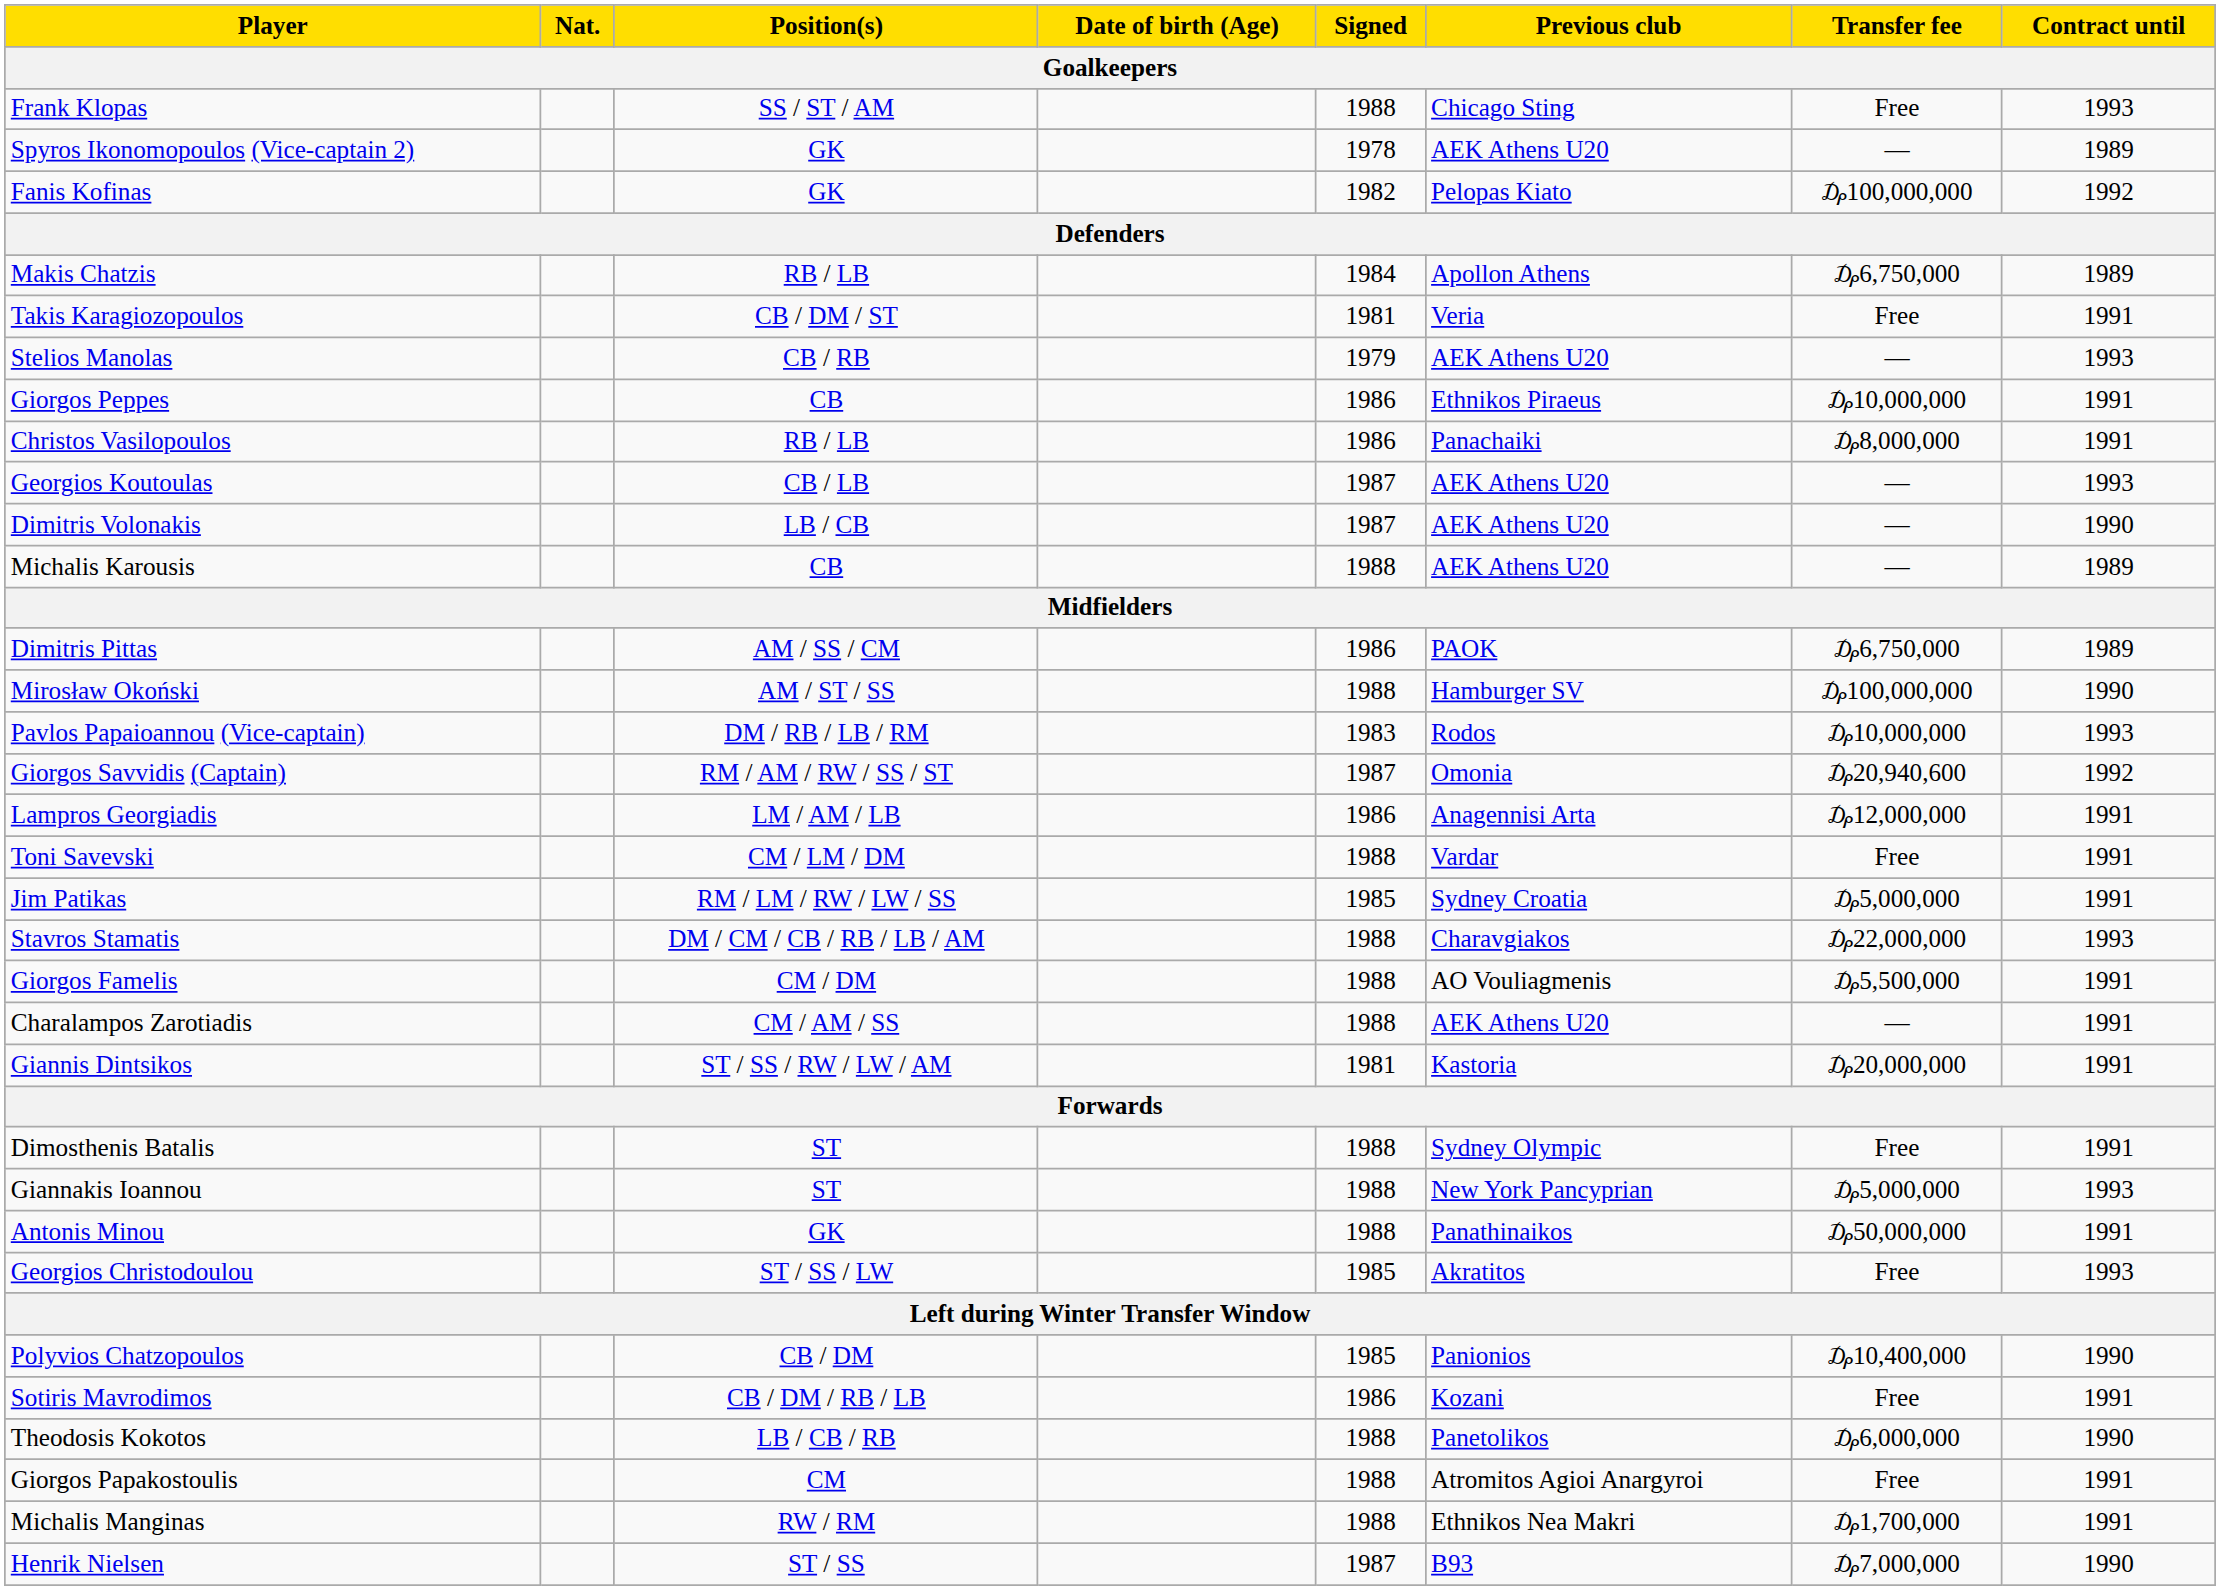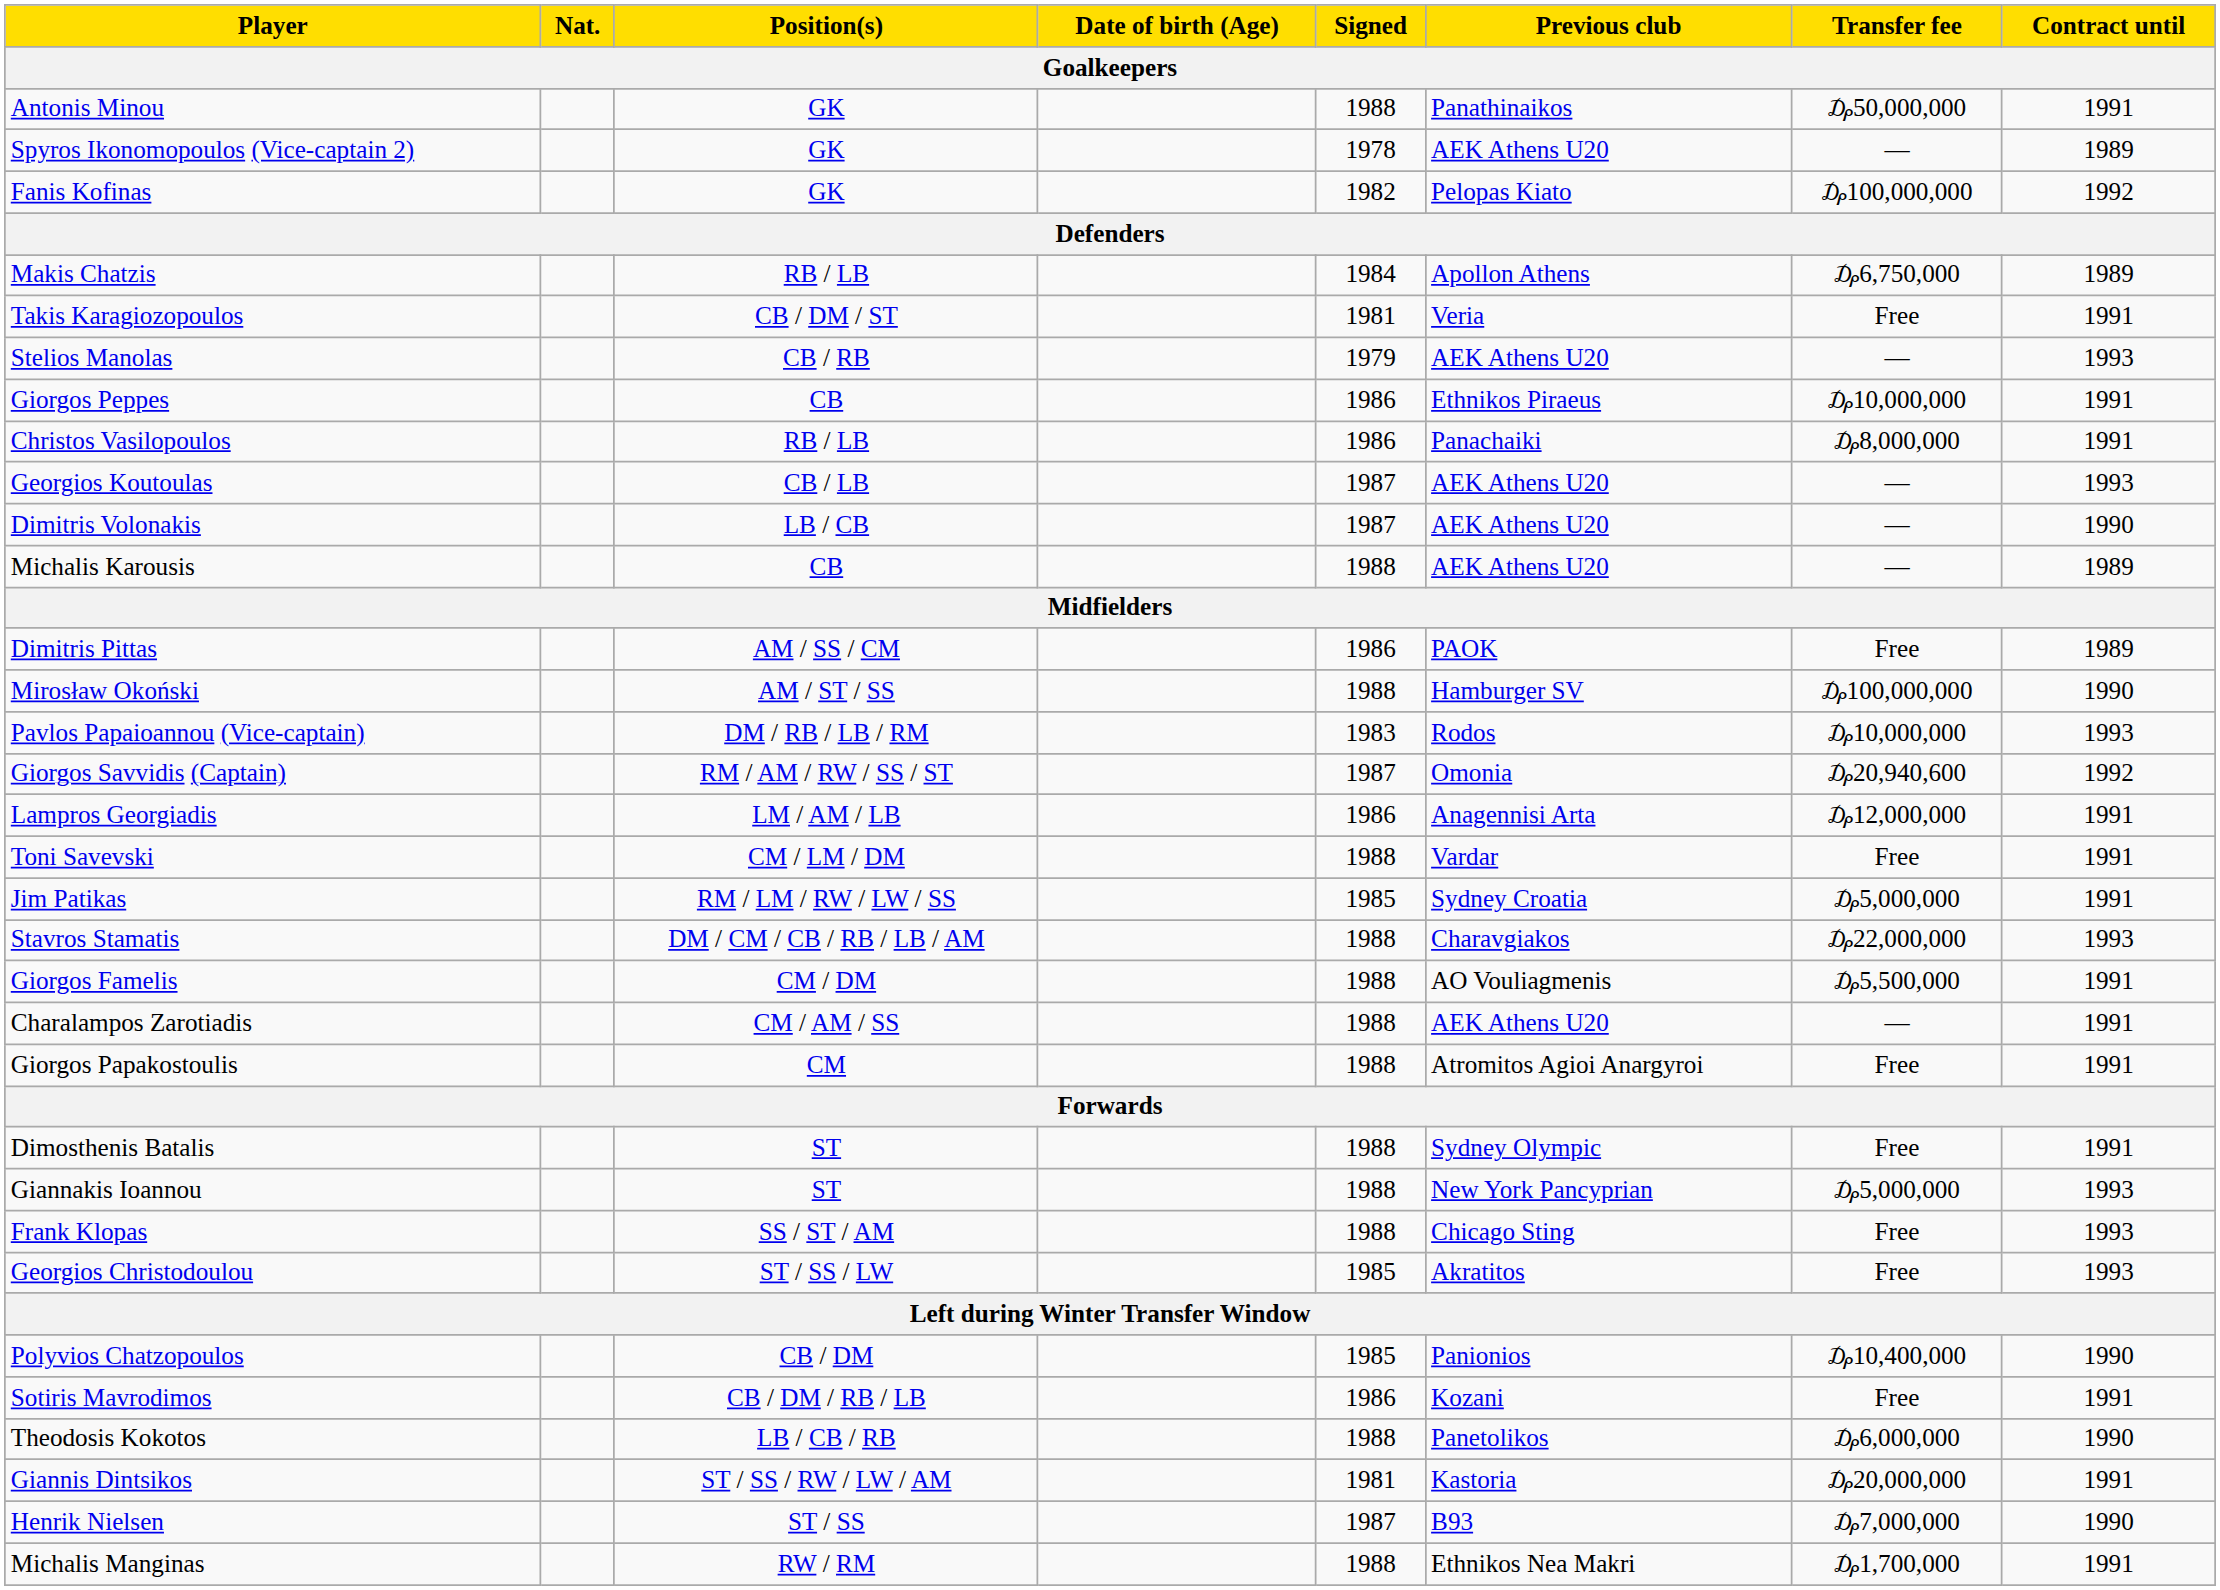rows swapped: Antonis Minou <-> Frank Klopas
Dimitris Pittas | Transfer fee: ₯6,750,000 -> Free
rows swapped: Giorgos Papakostoulis <-> Giannis Dintsikos
rows swapped: Henrik Nielsen <-> Michalis Manginas
